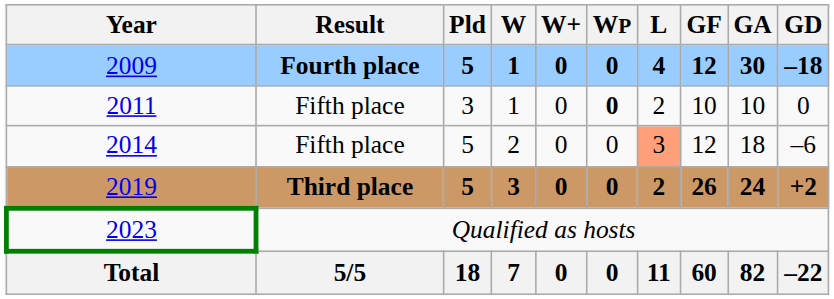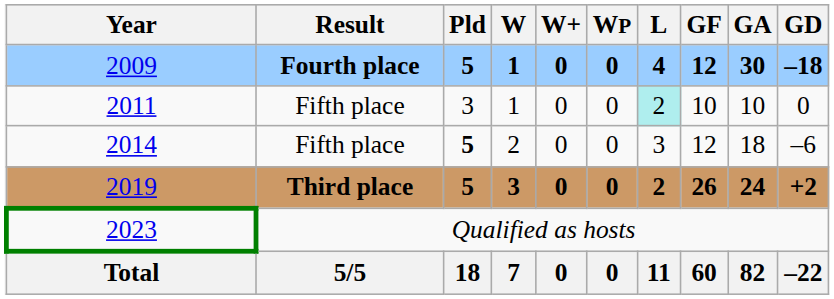2011 | WP: bold -> normal
2011 | L: no background -> paleturquoise background
2014 | Pld: normal -> bold
2014 | L: lightsalmon background -> no background
